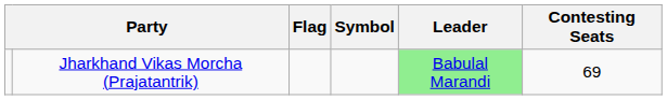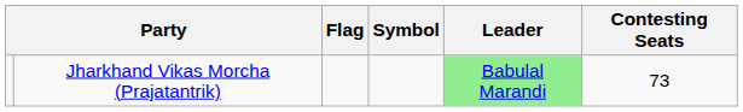Jharkhand Vikas Morcha (Prajatantrik) | Contesting Seats: 69 -> 73
